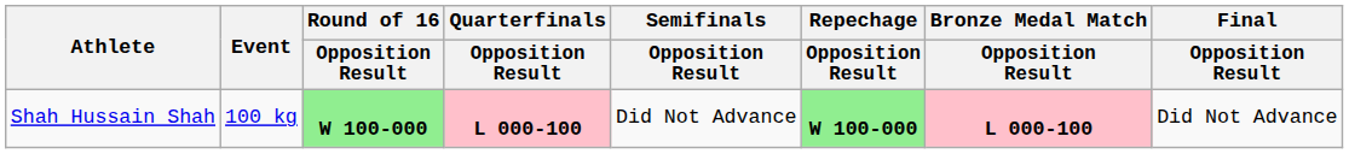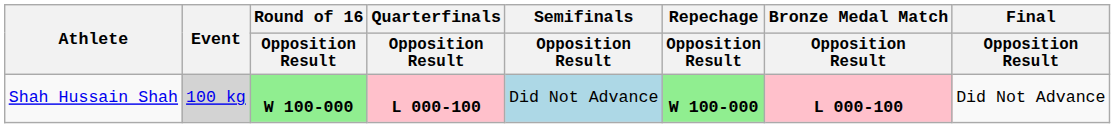Shah Hussain Shah | Event: no background -> lightgrey background
Shah Hussain Shah | Semifinals / Opposition Result: no background -> lightblue background
